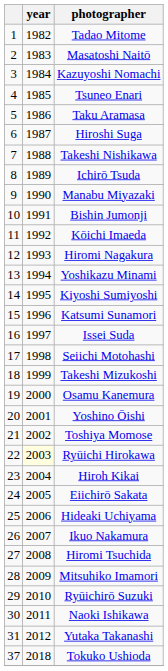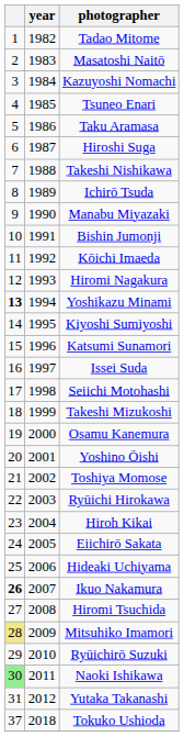Yoshikazu Minami | column 1: normal -> bold
Ryūichi Hirokawa | year: lightyellow background -> no background
Ikuo Nakamura | column 1: normal -> bold
Mitsuhiko Imamori | column 1: no background -> khaki background
Naoki Ishikawa | column 1: no background -> lightgreen background
